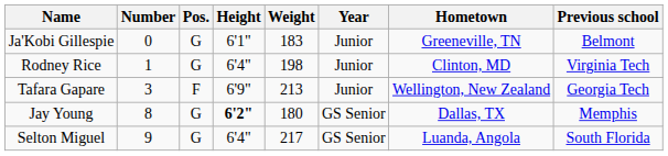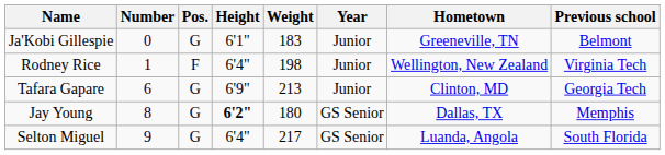Rodney Rice | Pos.: G -> F
Rodney Rice | Hometown: Clinton, MD -> Wellington, New Zealand
Tafara Gapare | Number: 3 -> 6
Tafara Gapare | Pos.: F -> G
Tafara Gapare | Hometown: Wellington, New Zealand -> Clinton, MD
